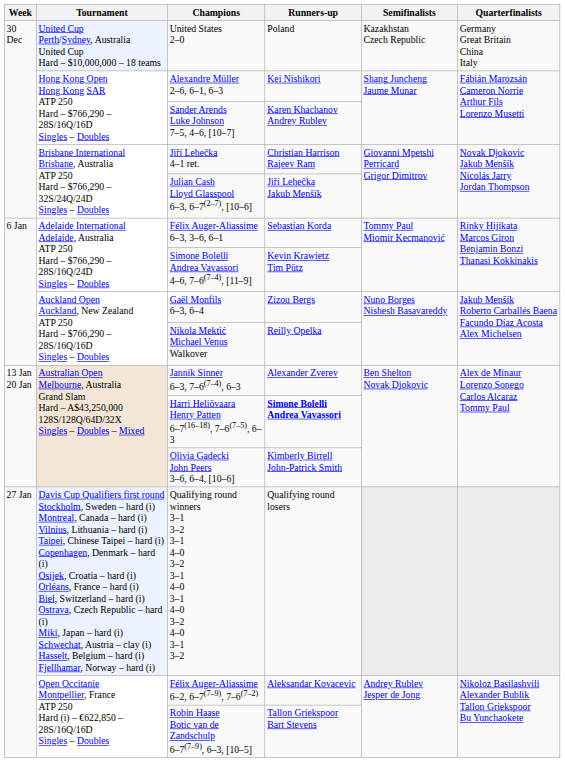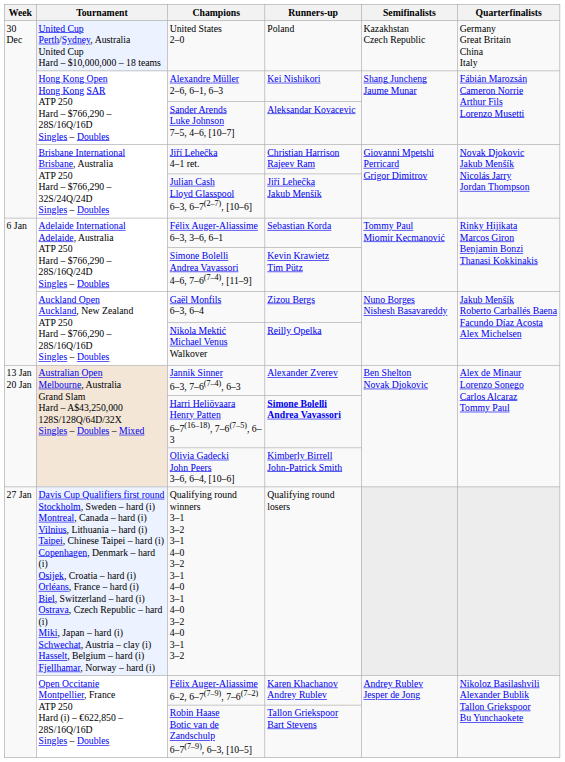Sander Arends Luke Johnson 7–5, 4–6, [10–7] | Runners-up: Karen Khachanov Andrey Rublev -> Aleksandar Kovacevic
Félix Auger-Aliassime 6–2, 6–7(7–9), 7–6(7–2) | Runners-up: Aleksandar Kovacevic -> Karen Khachanov Andrey Rublev
